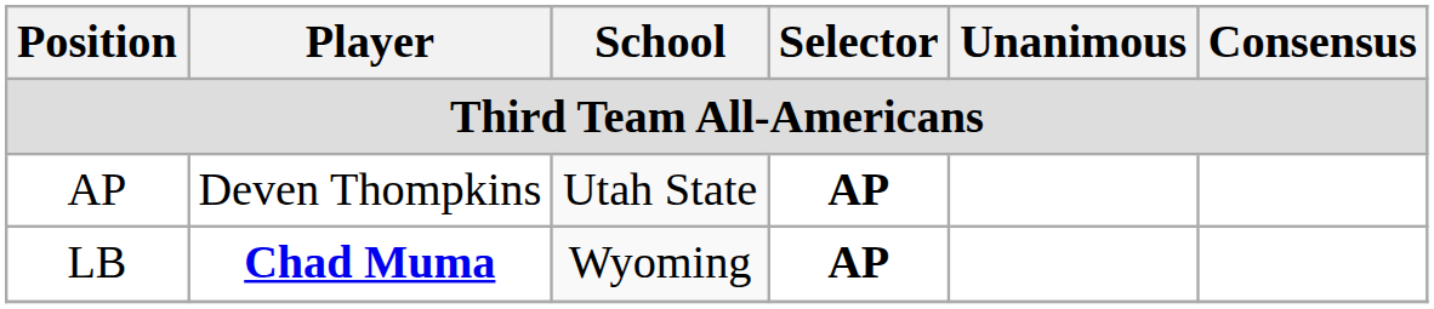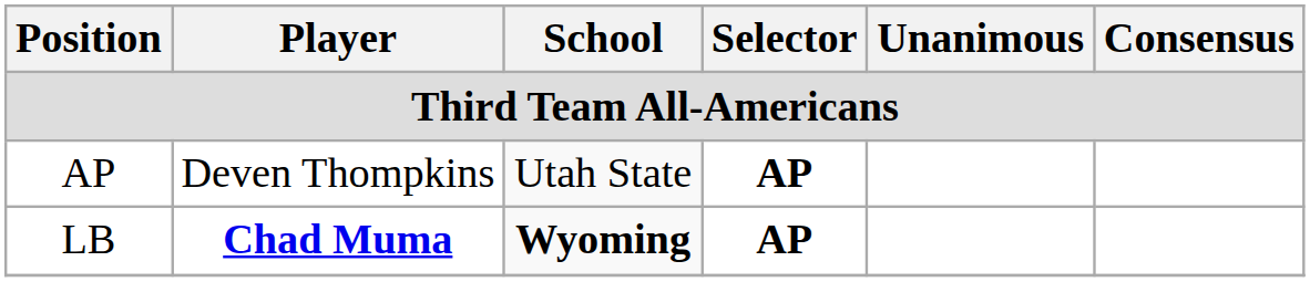LB | School: normal -> bold
